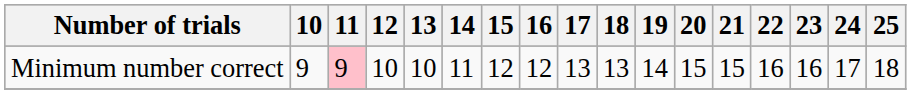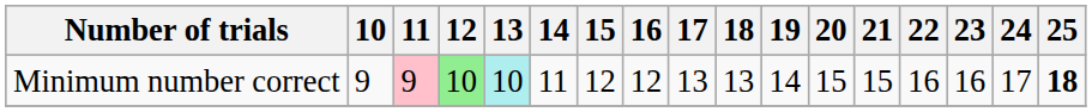Minimum number correct | 12: no background -> lightgreen background
Minimum number correct | 13: no background -> paleturquoise background
Minimum number correct | 25: normal -> bold
